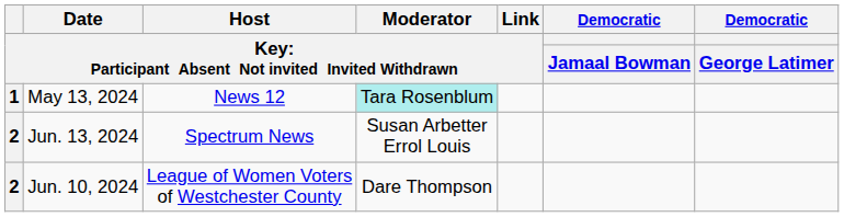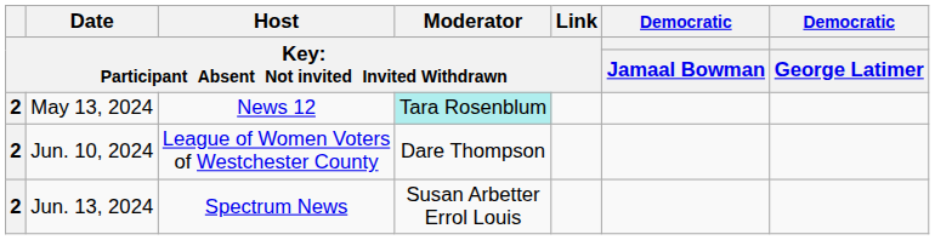May 13, 2024 | column 1: 1 -> 2
rows swapped: Jun. 10, 2024 <-> Jun. 13, 2024
